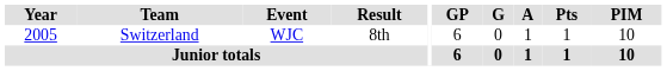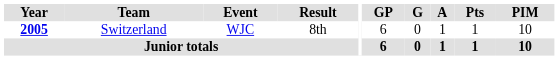Switzerland | Year: normal -> bold
